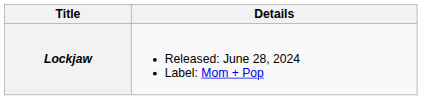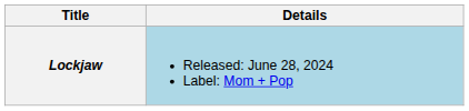Lockjaw | Details: no background -> lightblue background
